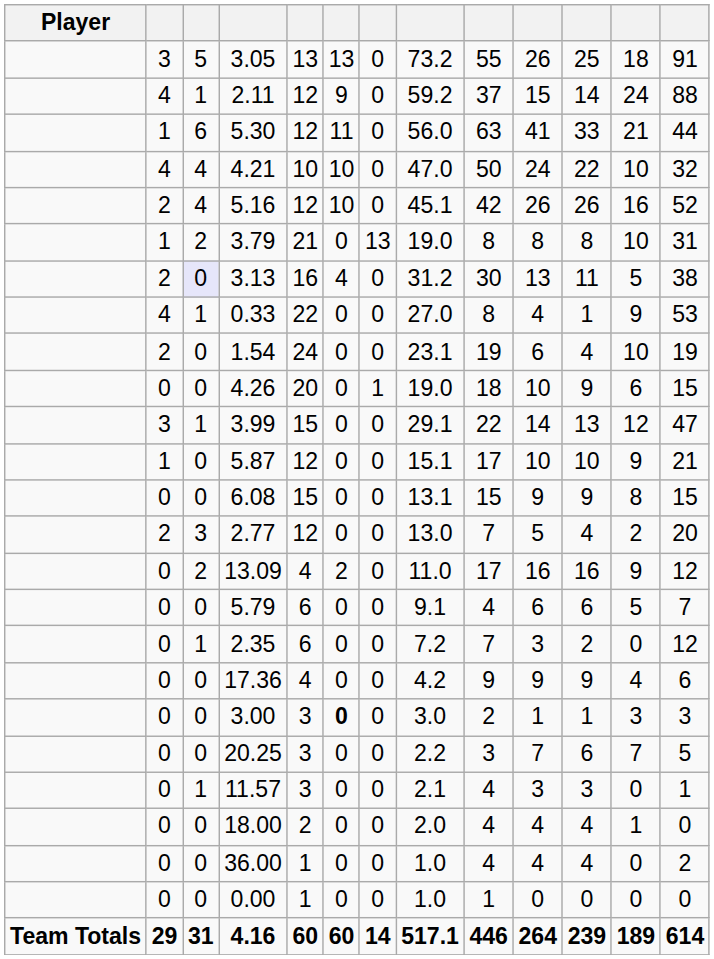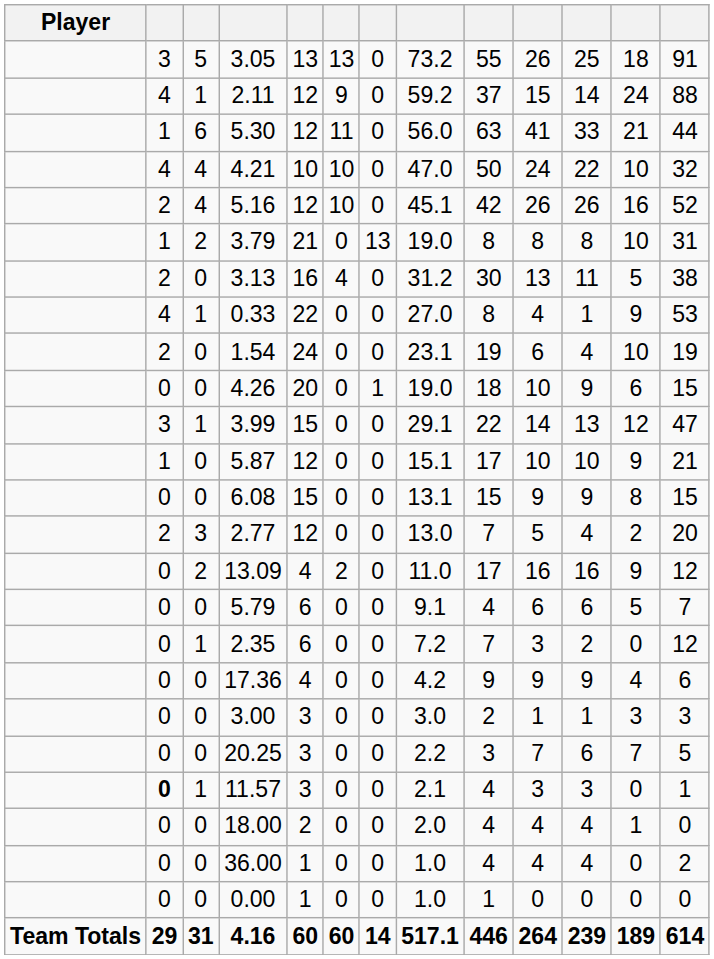3.13 | column 3: lavender background -> no background
3.00 | column 6: bold -> normal
11.57 | column 2: normal -> bold
